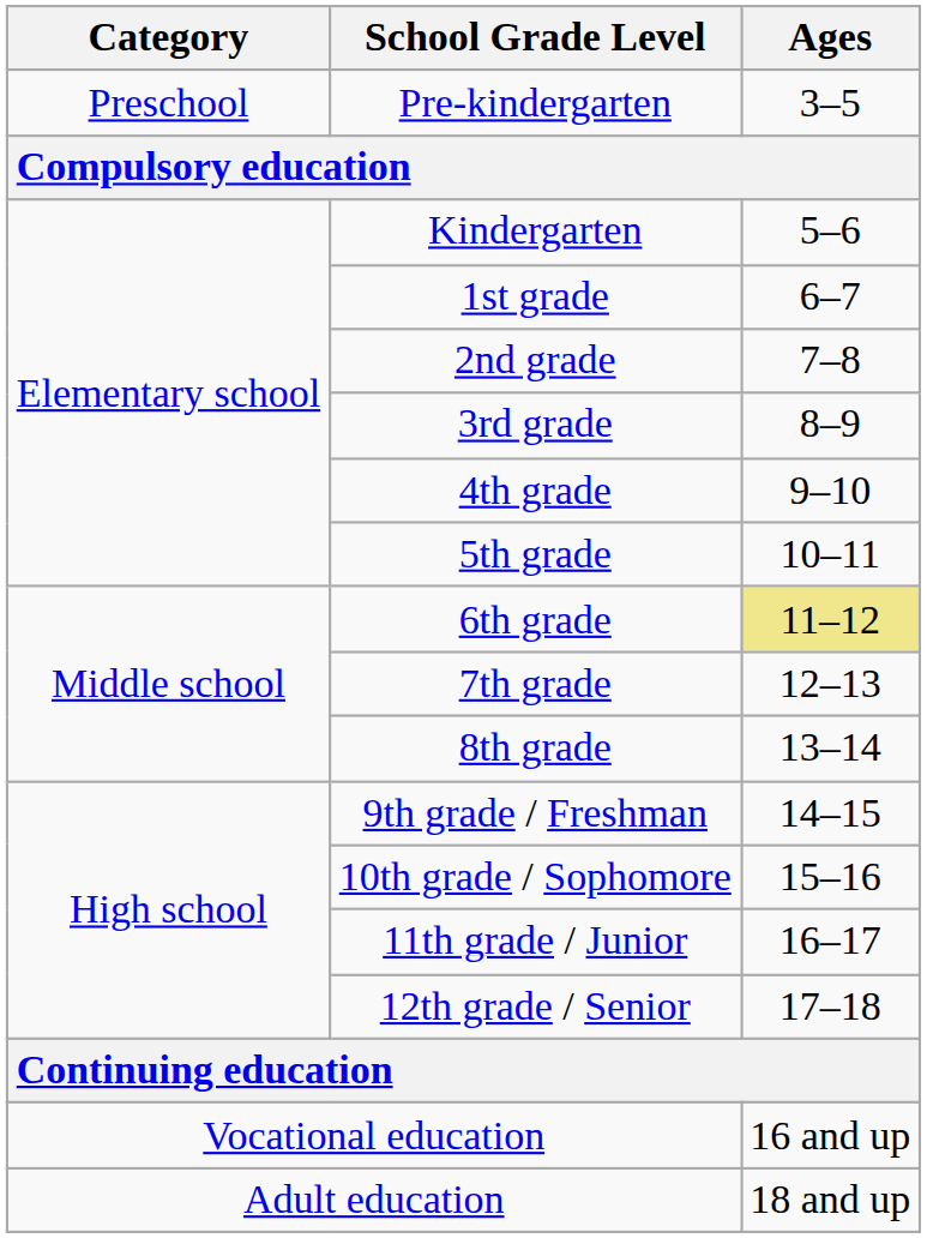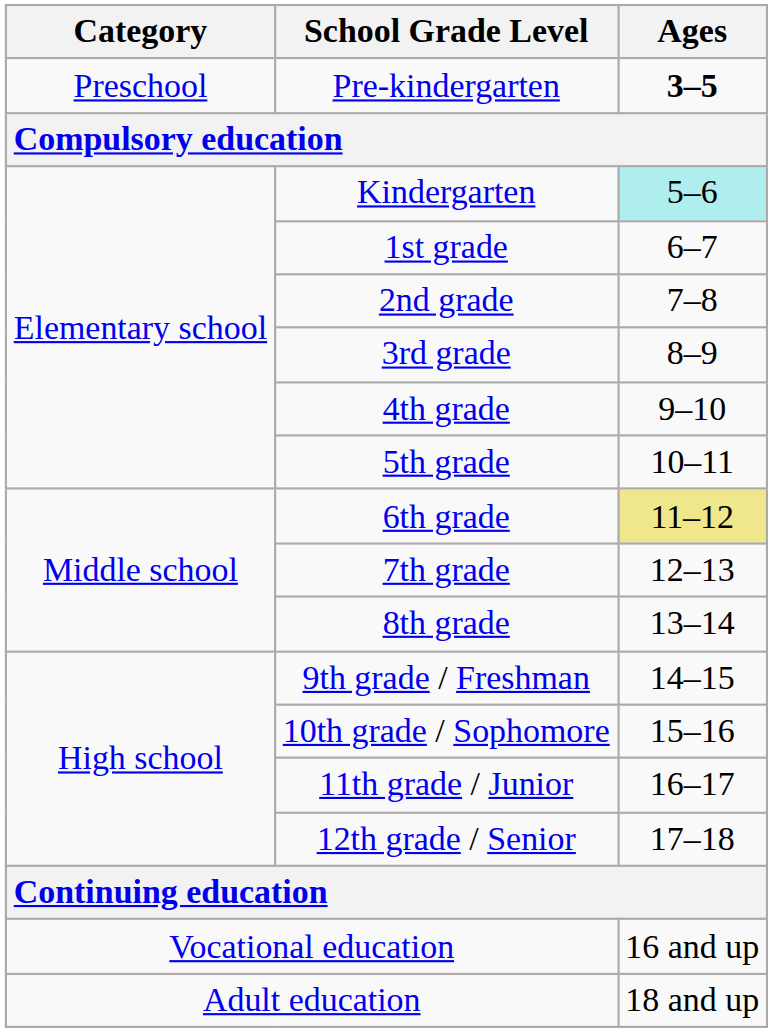Pre-kindergarten | Ages: normal -> bold
Kindergarten | Ages: no background -> paleturquoise background
